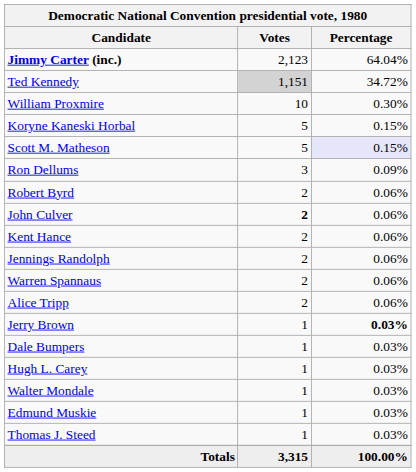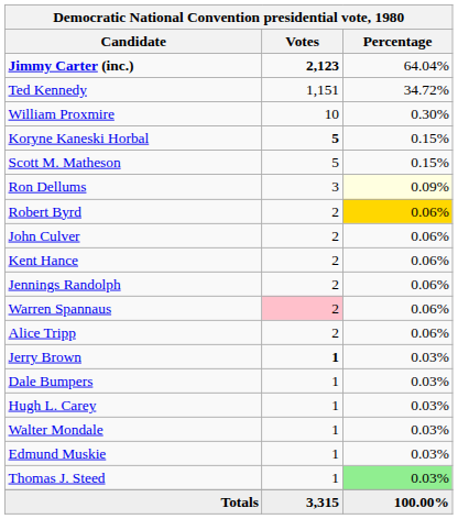Jimmy Carter (inc.) | Votes: normal -> bold
Ted Kennedy | Votes: lightgrey background -> no background
Koryne Kaneski Horbal | Votes: normal -> bold
Scott M. Matheson | Percentage: lavender background -> no background
Ron Dellums | Percentage: no background -> lightyellow background
Robert Byrd | Percentage: no background -> gold background
John Culver | Votes: bold -> normal
Warren Spannaus | Votes: no background -> pink background
Jerry Brown | Votes: normal -> bold
Jerry Brown | Percentage: bold -> normal
Thomas J. Steed | Percentage: no background -> lightgreen background
